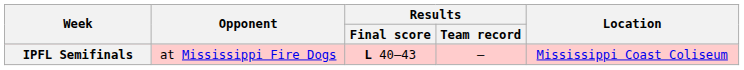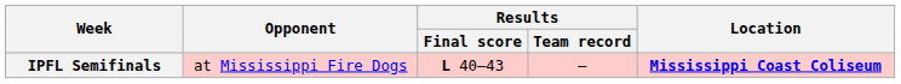IPFL Semifinals | Location: normal -> bold
